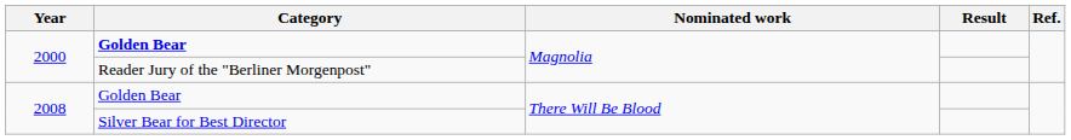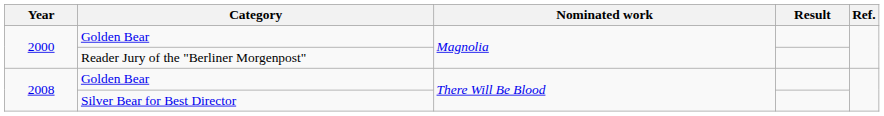2000 / Golden Bear | Category: bold -> normal
